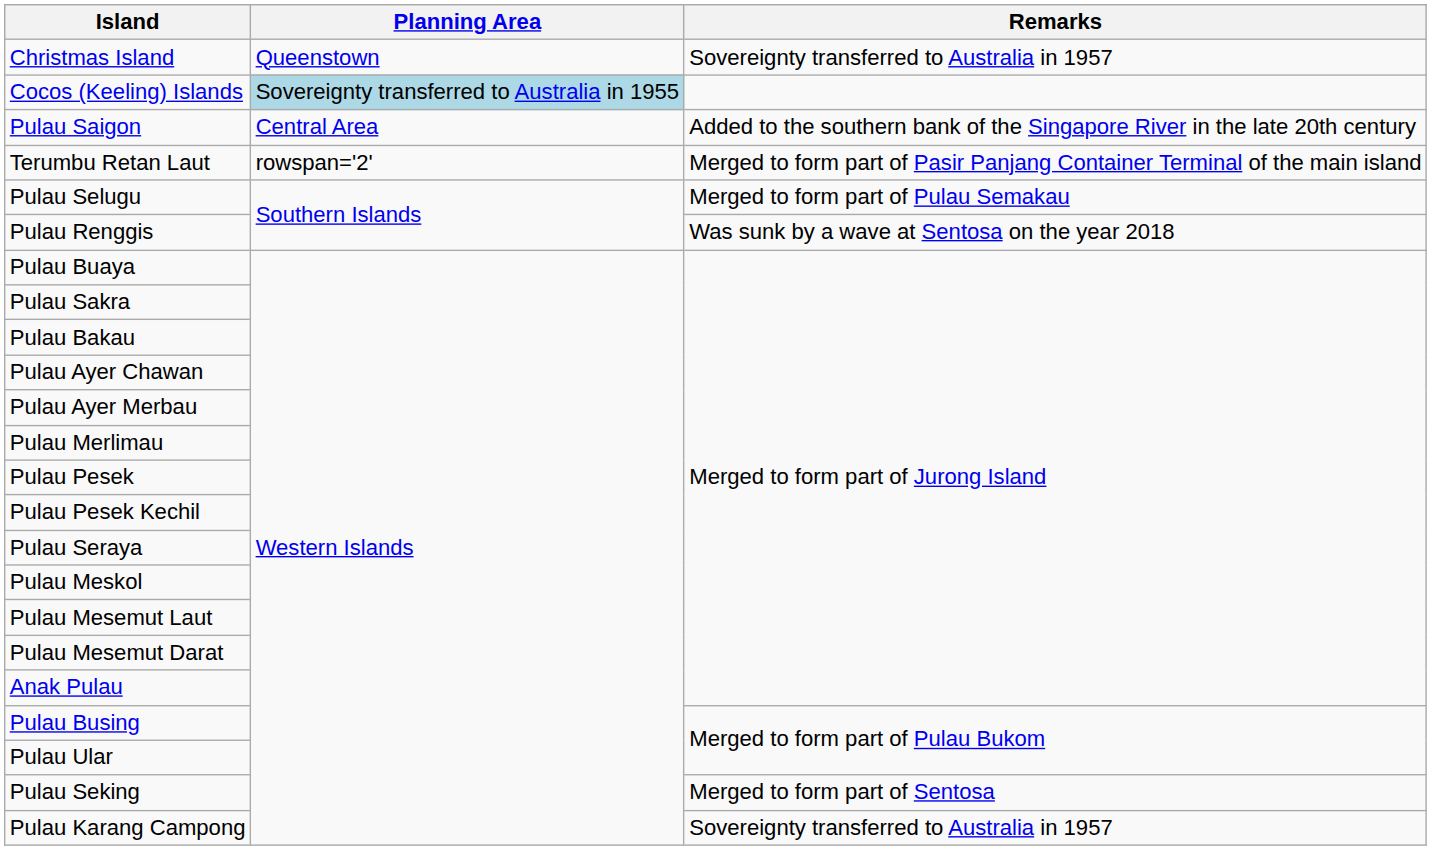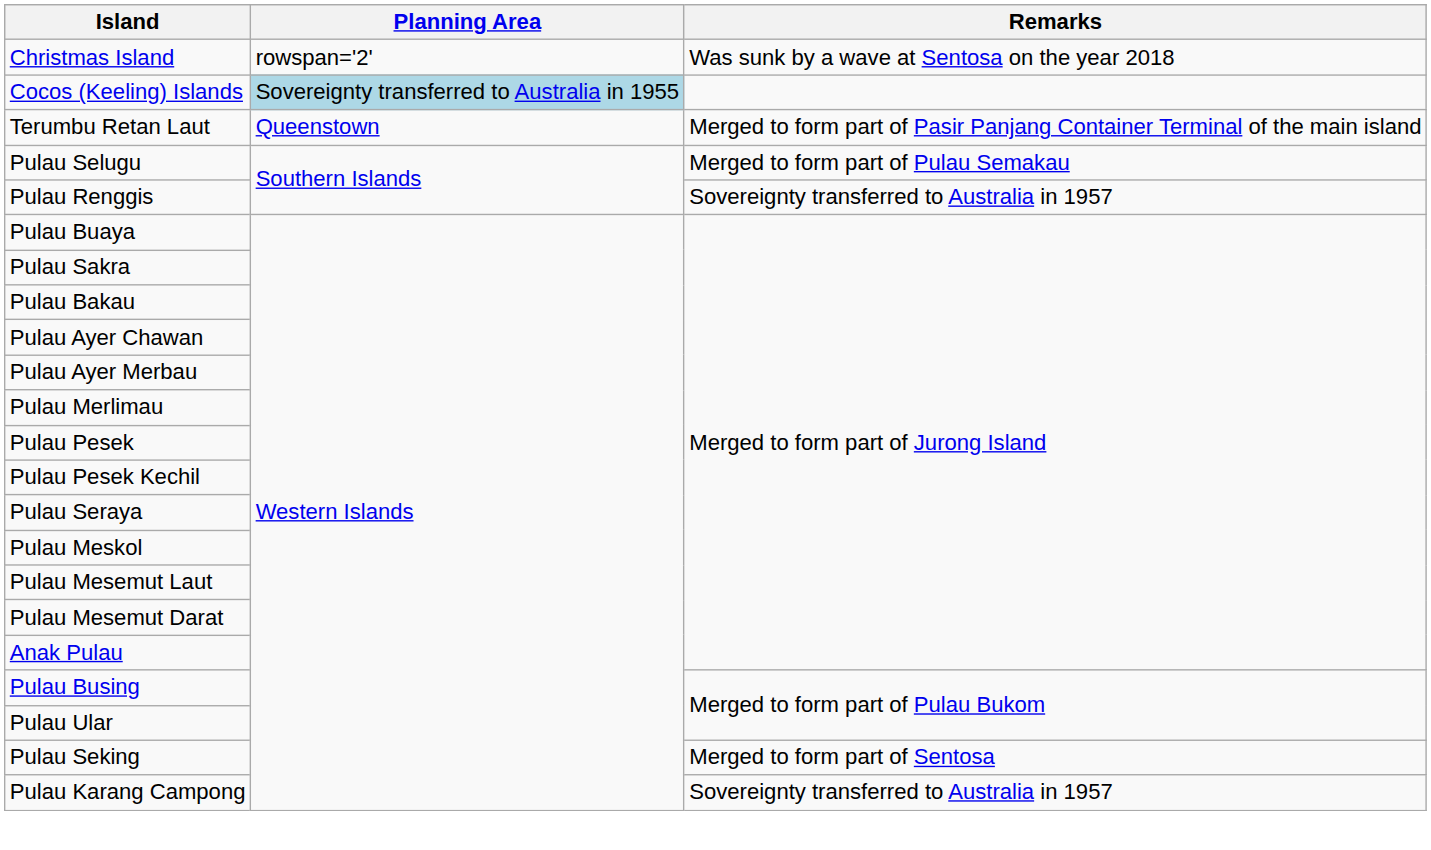Christmas Island | Planning Area: Queenstown -> rowspan='2'
Christmas Island | Remarks: Sovereignty transferred to Australia in 1957 -> Was sunk by a wave at Sentosa on the year 2018
- row: Pulau Saigon | Central Area | Added to the southern bank of the Singapore River in the late 20th century
Terumbu Retan Laut | Planning Area: rowspan='2' -> Queenstown
Pulau Renggis | Remarks: Was sunk by a wave at Sentosa on the year 2018 -> Sovereignty transferred to Australia in 1957
